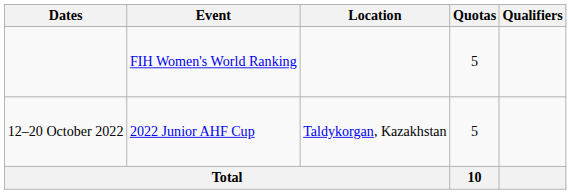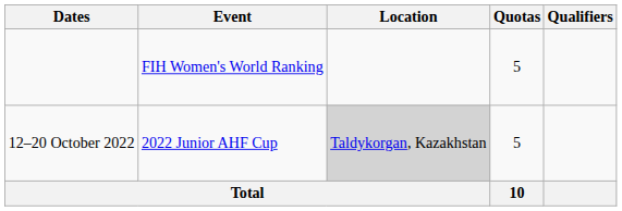12–20 October 2022 | Location: no background -> lightgrey background
